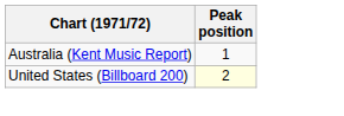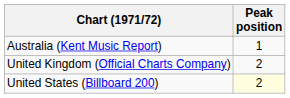+ row: United Kingdom (Official Charts Company) | 2
